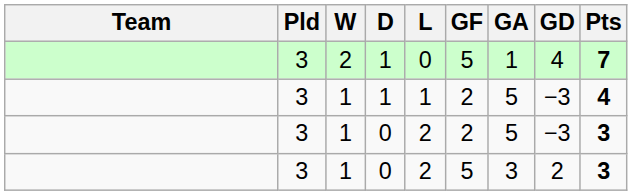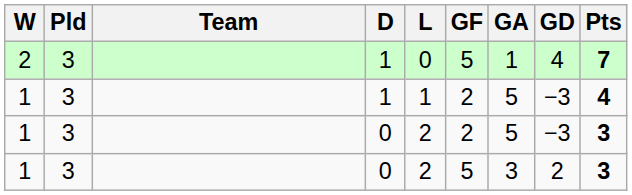columns swapped: Team <-> W
